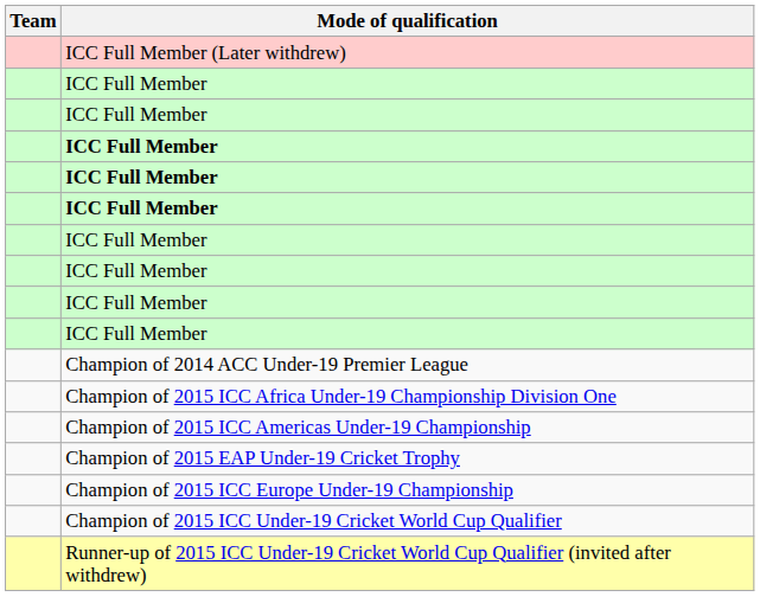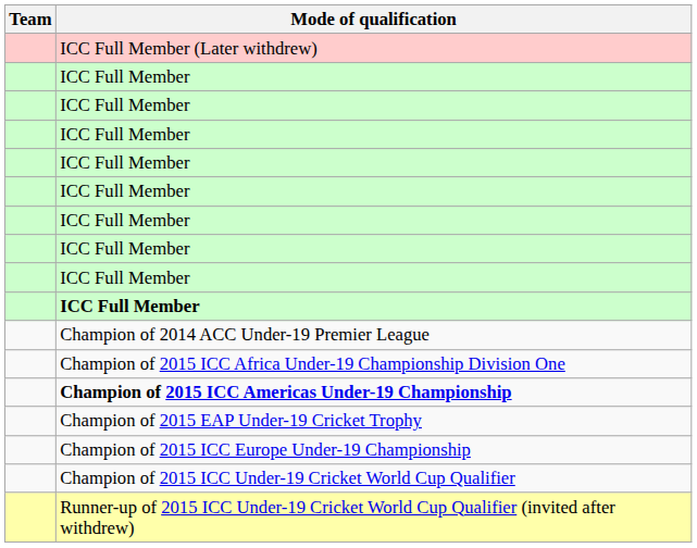row 5 | Mode of qualification: bold -> normal
row 6 | Mode of qualification: bold -> normal
row 7 | Mode of qualification: bold -> normal
row 11 | Mode of qualification: normal -> bold
row 14 | Mode of qualification: normal -> bold
